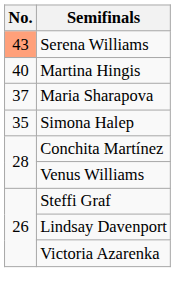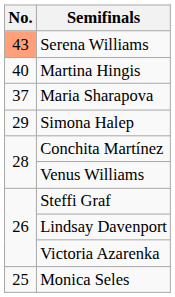Simona Halep | No.: 35 -> 29
+ row: 25 | Monica Seles
